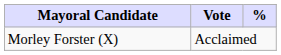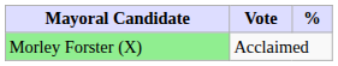Morley Forster (X) | Mayoral Candidate: no background -> lightgreen background
